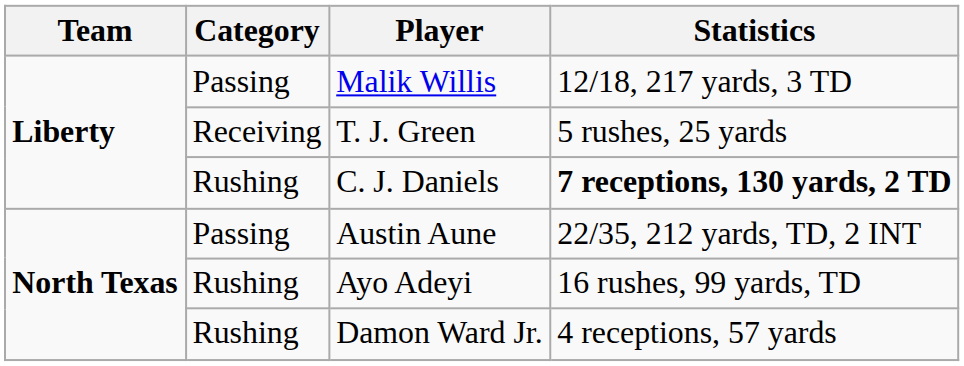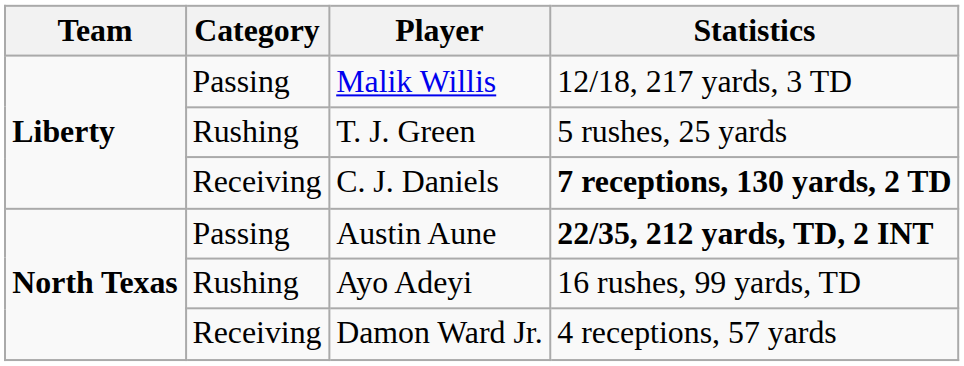T. J. Green | Category: Receiving -> Rushing
C. J. Daniels | Category: Rushing -> Receiving
Austin Aune | Statistics: normal -> bold
Damon Ward Jr. | Category: Rushing -> Receiving
